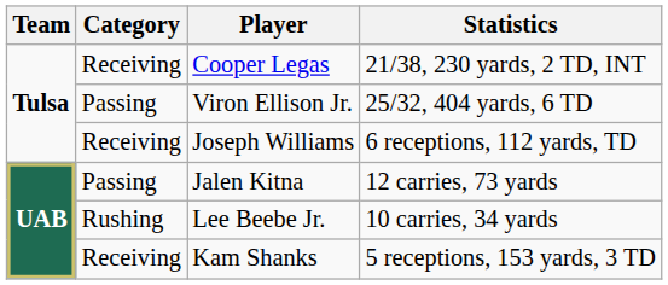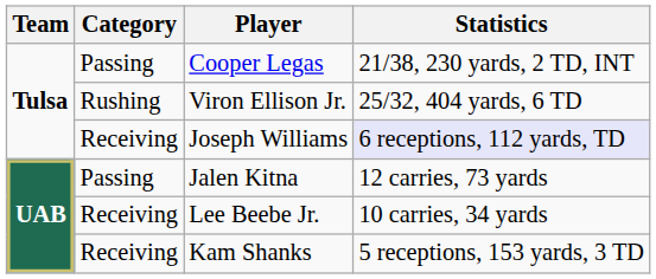Cooper Legas | Category: Receiving -> Passing
Viron Ellison Jr. | Category: Passing -> Rushing
Joseph Williams | Statistics: no background -> lavender background
Lee Beebe Jr. | Category: Rushing -> Receiving
